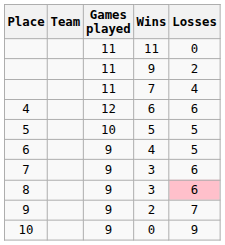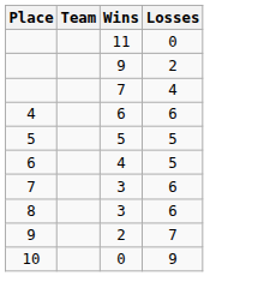- column: Games played | 11 | 11 | 11 | 12 | 10 | 9 | 9 | 9 | 9 | 9
8 / 3 | Losses: pink background -> no background
